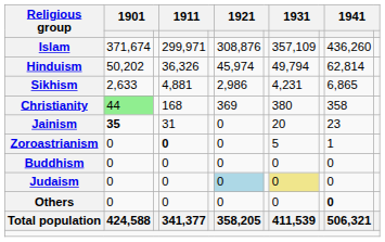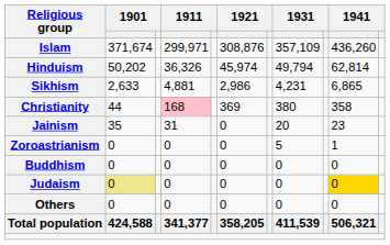Christianity | column 2: lightgreen background -> no background
Christianity | column 4: no background -> pink background
Jainism | column 2: bold -> normal
Zoroastrianism | column 4: bold -> normal
Judaism | column 2: no background -> khaki background
Judaism | column 6: lightblue background -> no background
Judaism | column 8: khaki background -> no background
Judaism | column 10: no background -> gold background
Others | column 10: bold -> normal
